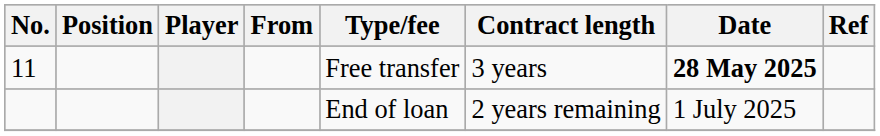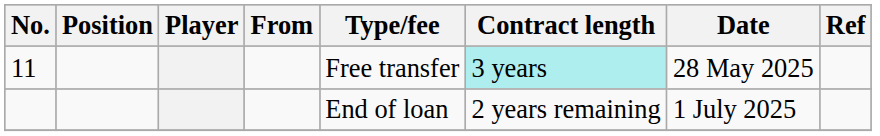11 | Contract length: no background -> paleturquoise background
11 | Date: bold -> normal
